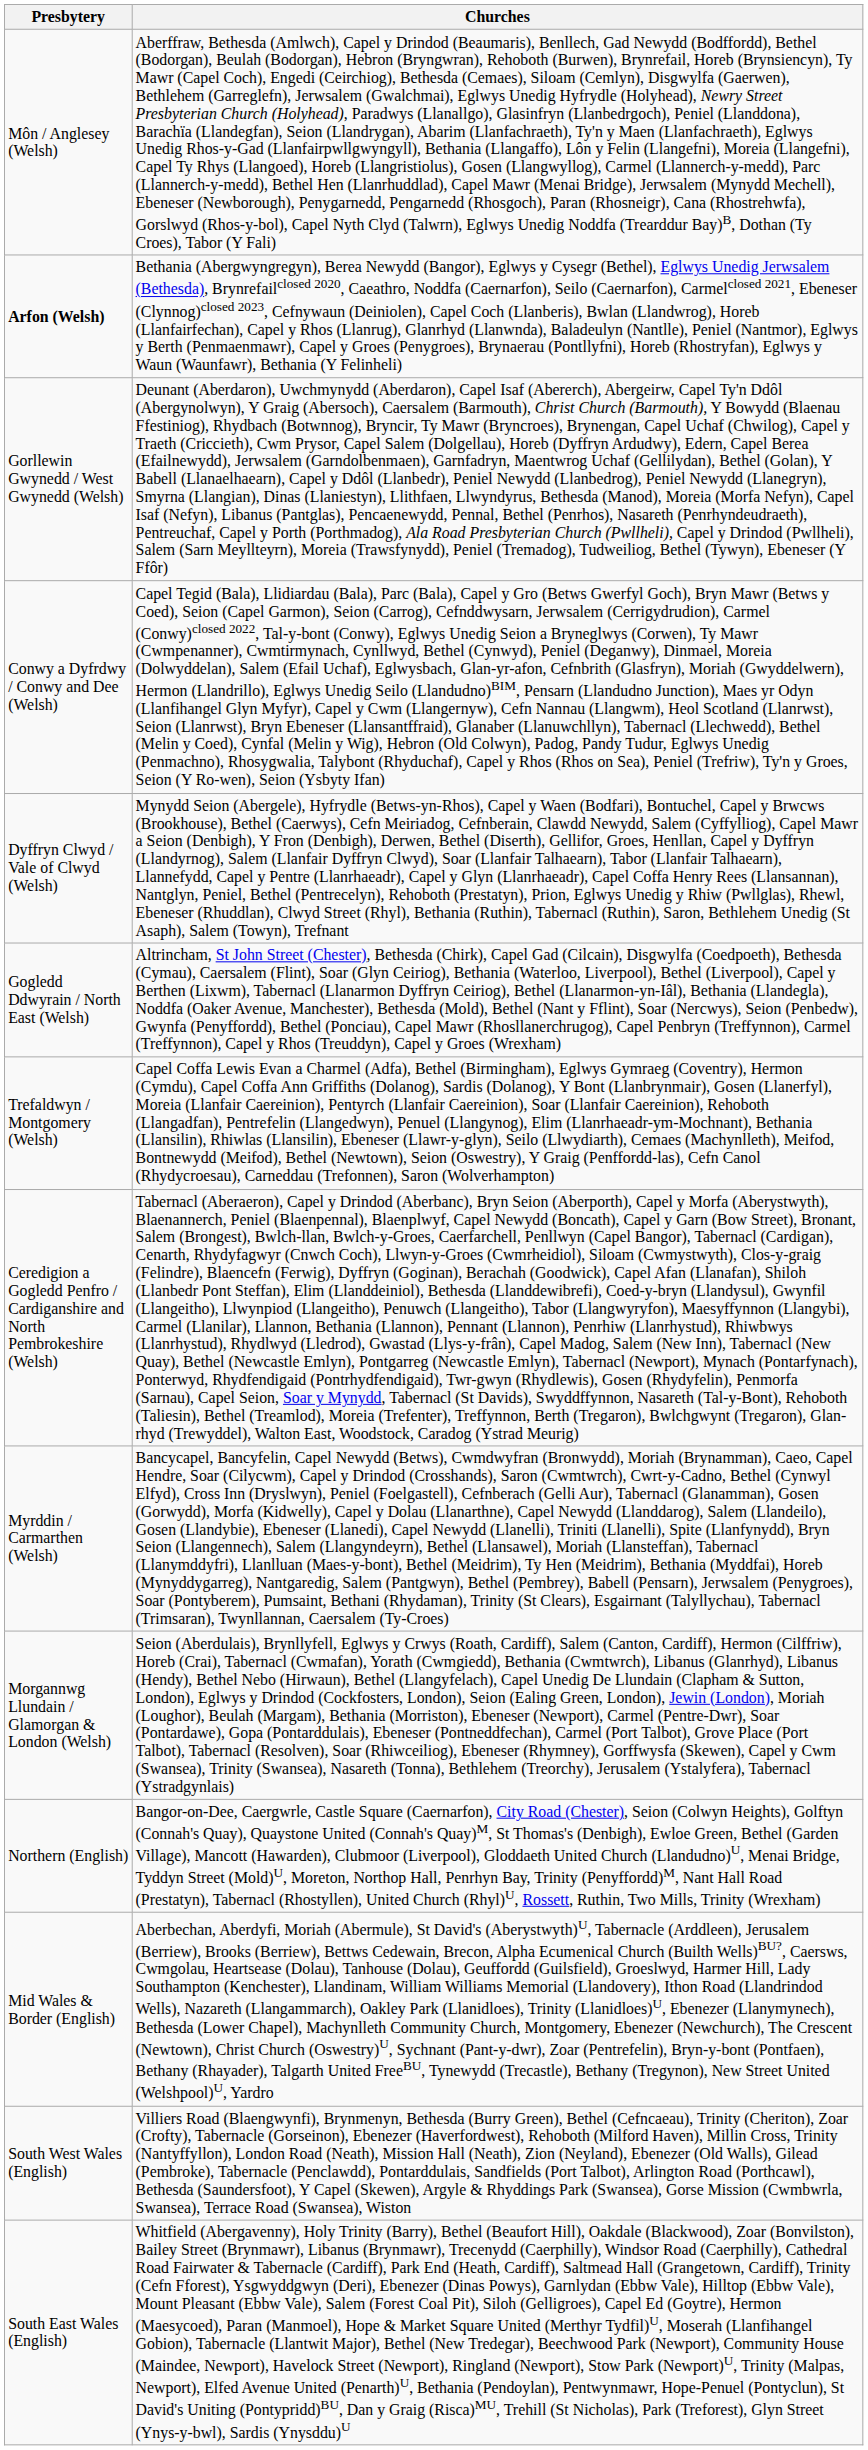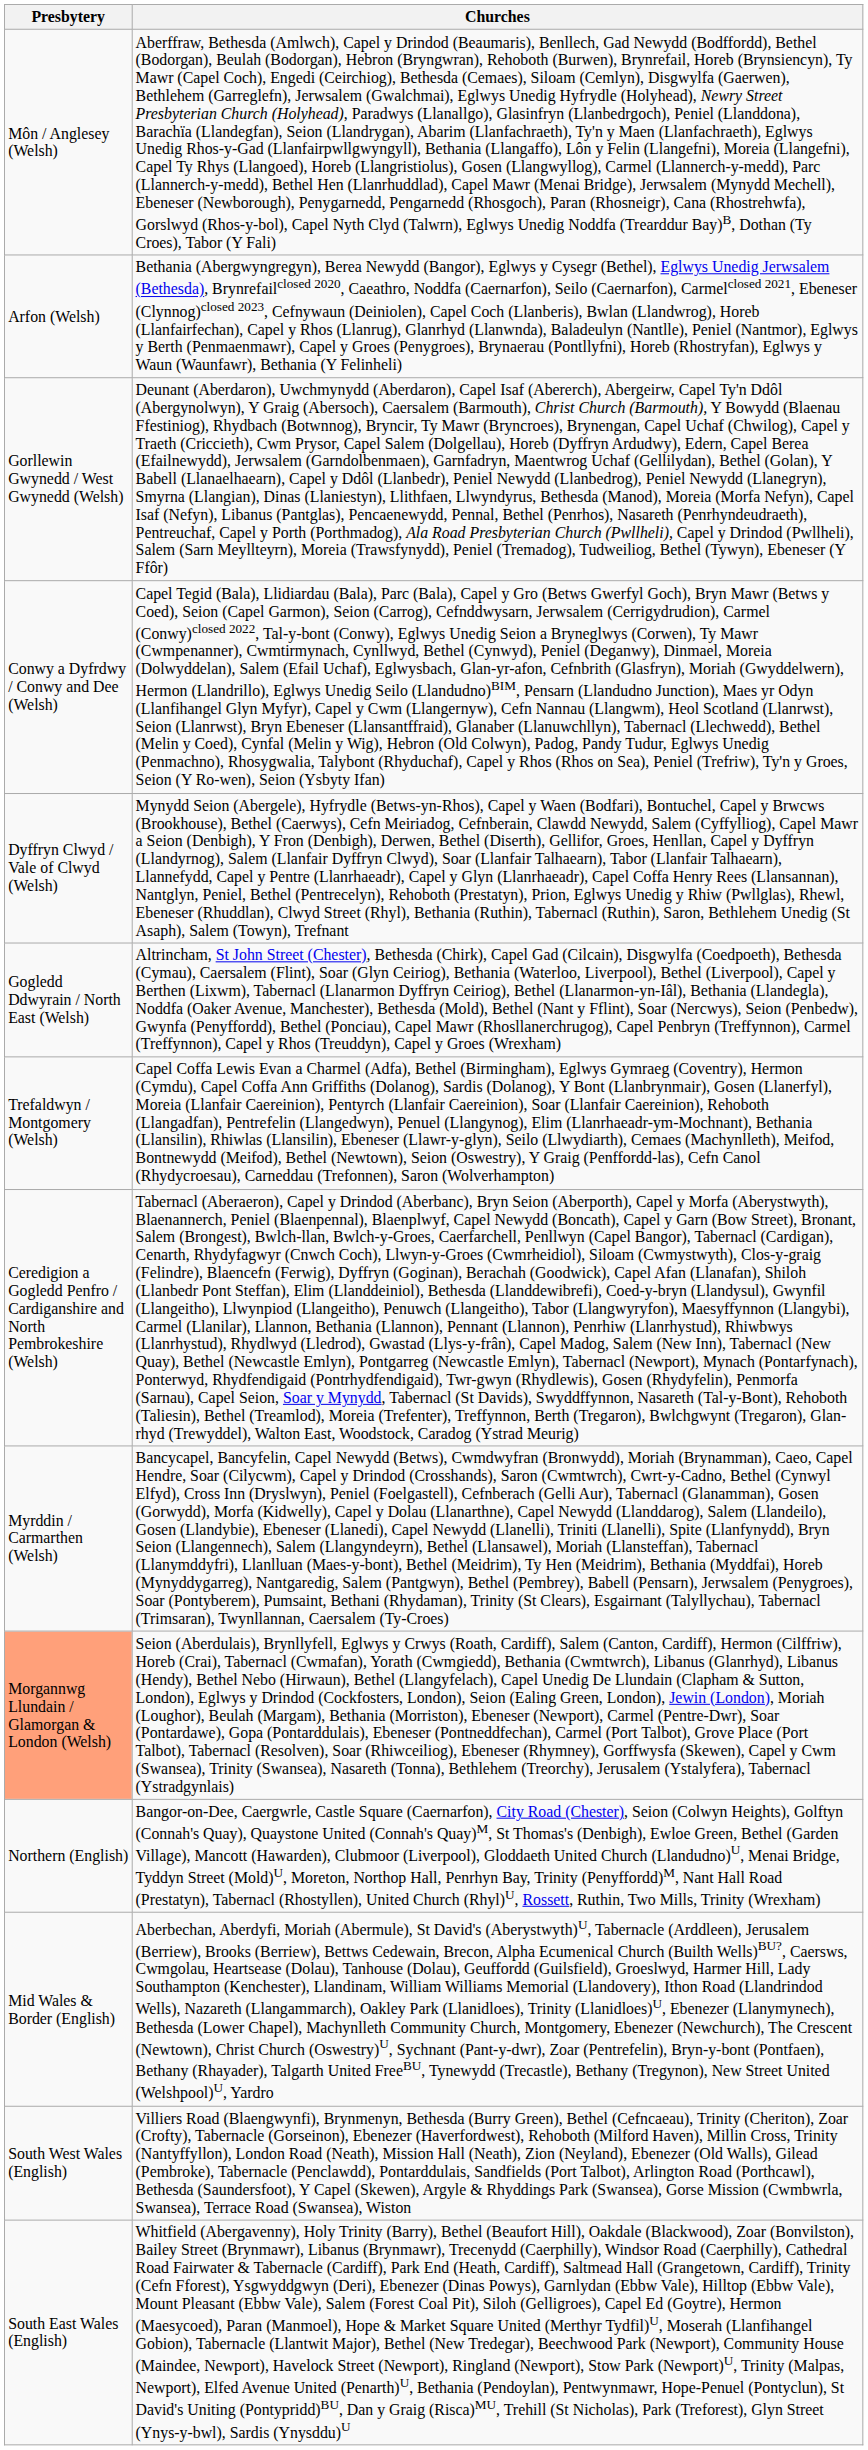Arfon (Welsh) | Presbytery: bold -> normal
Morgannwg Llundain / Glamorgan & London (Welsh) | Presbytery: no background -> lightsalmon background
